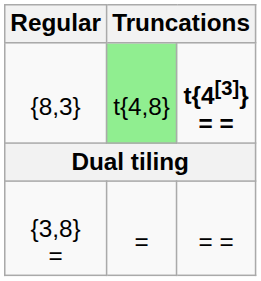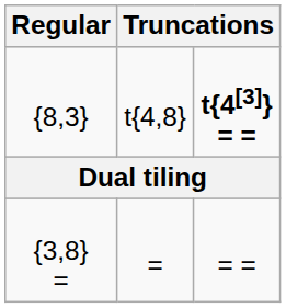{8,3} | column 2: lightgreen background -> no background
